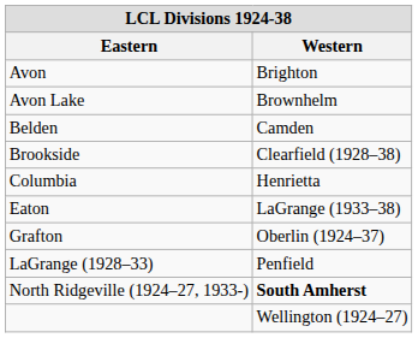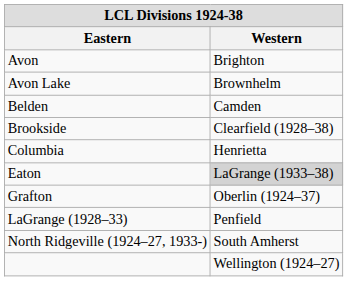Eaton | Western: no background -> lightgrey background
North Ridgeville (1924–27, 1933-) | Western: bold -> normal
